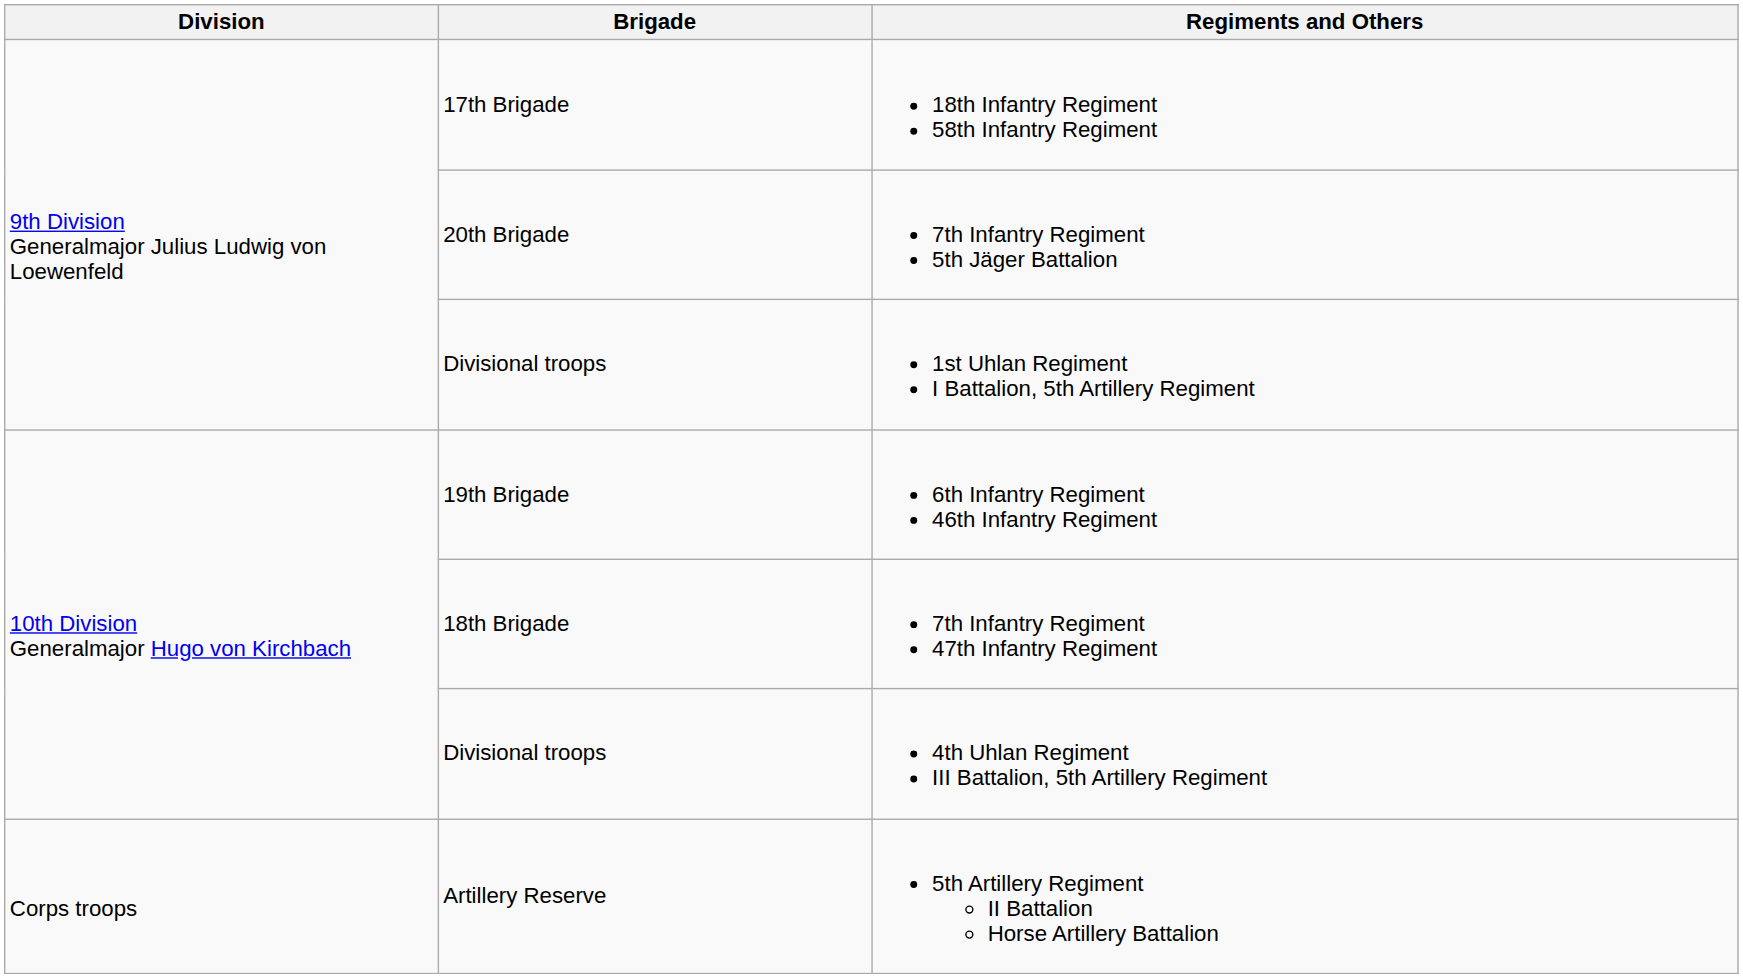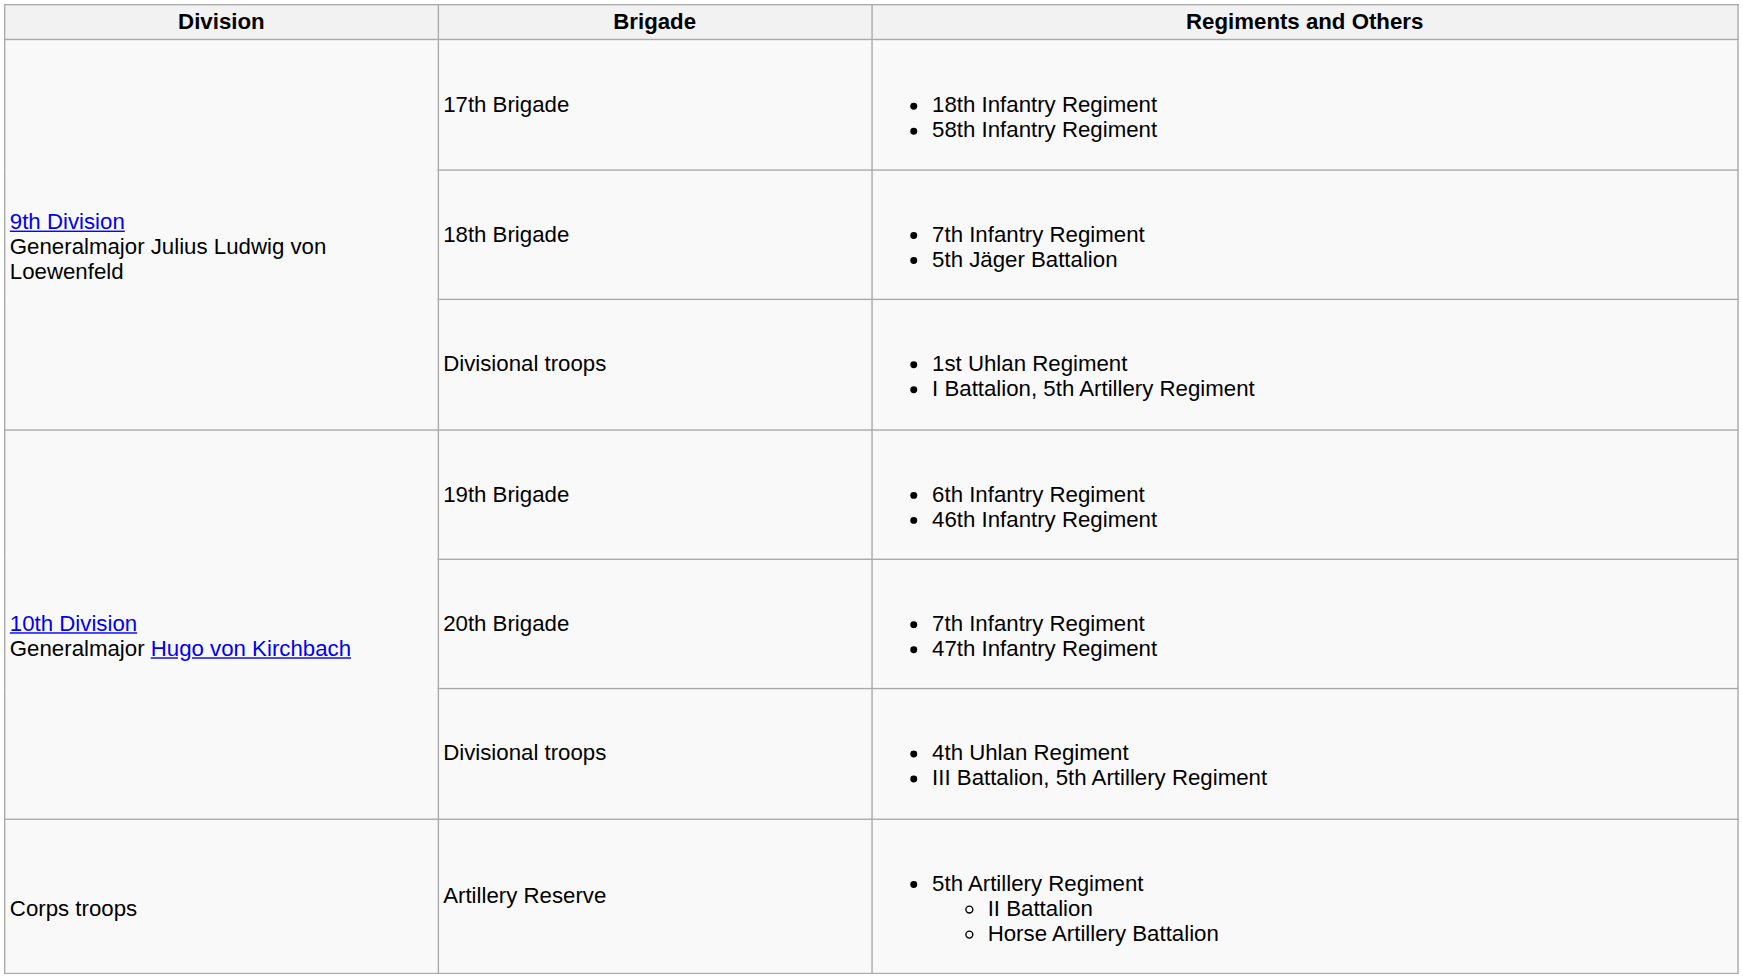7th Infantry Regiment 5th Jäger Battalion | Brigade: 20th Brigade -> 18th Brigade
7th Infantry Regiment 47th Infantry Regiment | Brigade: 18th Brigade -> 20th Brigade
